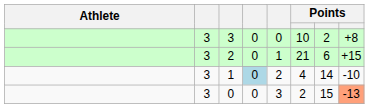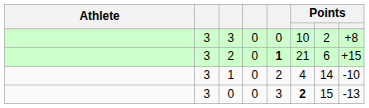row 4 | column 5: normal -> bold
row 5 | column 4: lightblue background -> no background
row 6 | column 6: normal -> bold
row 6 | column 8: lightsalmon background -> no background
